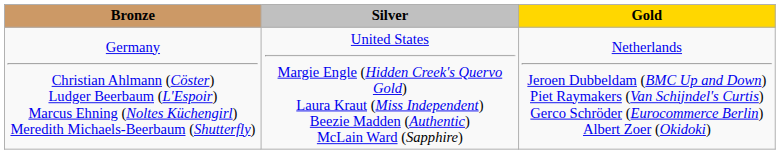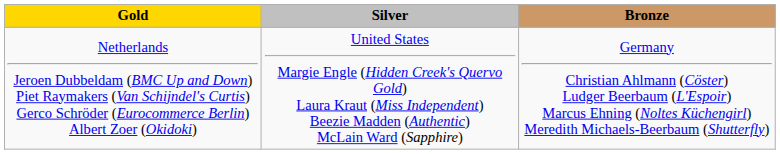columns swapped: Gold <-> Bronze
